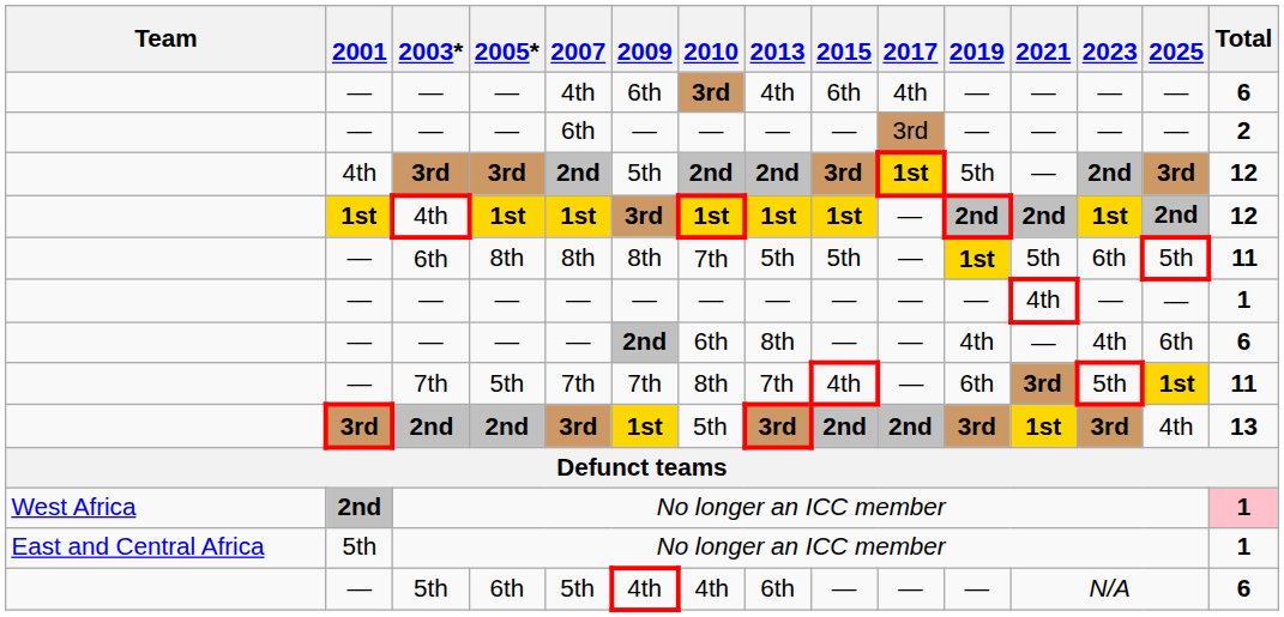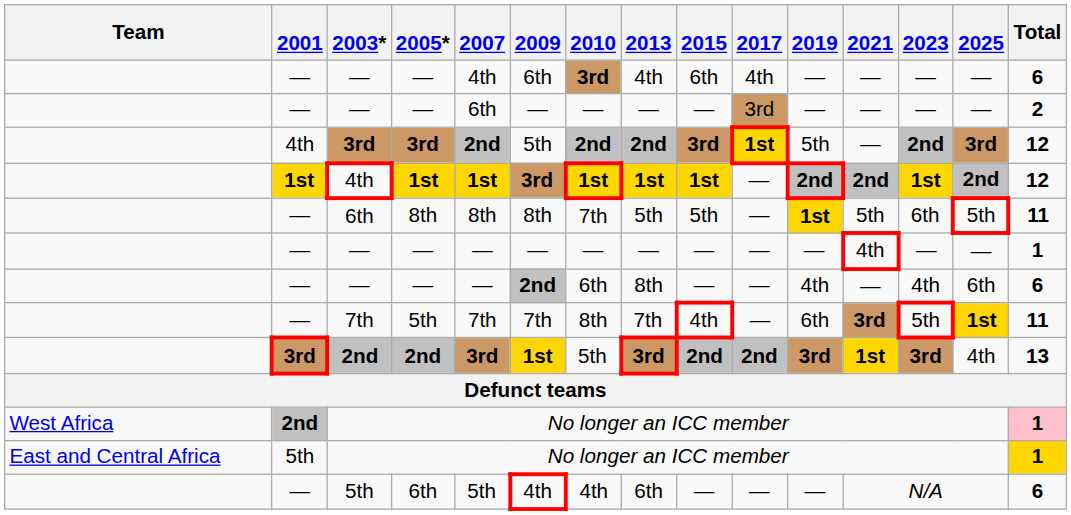5th / No longer an ICC member | Total: no background -> gold background
